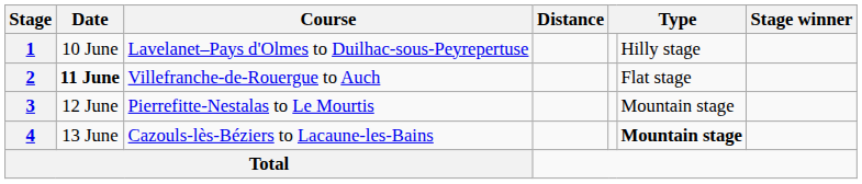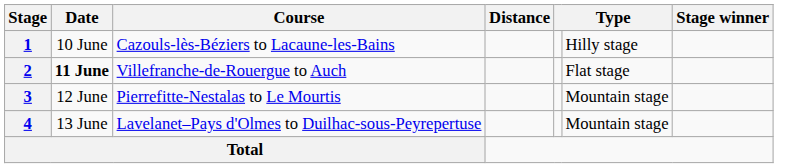1 | Course: Lavelanet–Pays d'Olmes to Duilhac-sous-Peyrepertuse -> Cazouls-lès-Béziers to Lacaune-les-Bains
4 | Course: Cazouls-lès-Béziers to Lacaune-les-Bains -> Lavelanet–Pays d'Olmes to Duilhac-sous-Peyrepertuse
4 | column 6: bold -> normal
